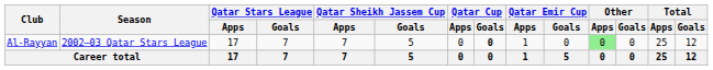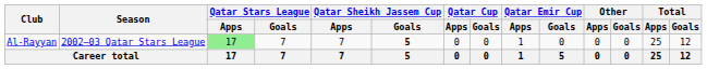Al-Rayyan | Qatar Stars League / Apps: no background -> lightgreen background
Al-Rayyan | Qatar Sheikh Jassem Cup / Goals: normal -> bold
Al-Rayyan | Qatar Cup / Goals: bold -> normal
Al-Rayyan | Other / Apps: lightgreen background -> no background
